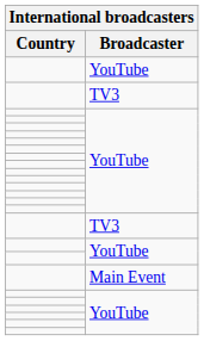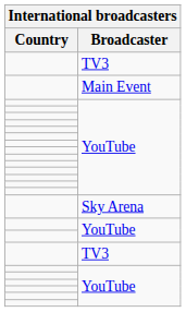row 3 | Broadcaster: YouTube -> TV3
row 4 | Broadcaster: TV3 -> Main Event
row 19 | Broadcaster: TV3 -> Sky Arena
row 22 | Broadcaster: Main Event -> TV3
